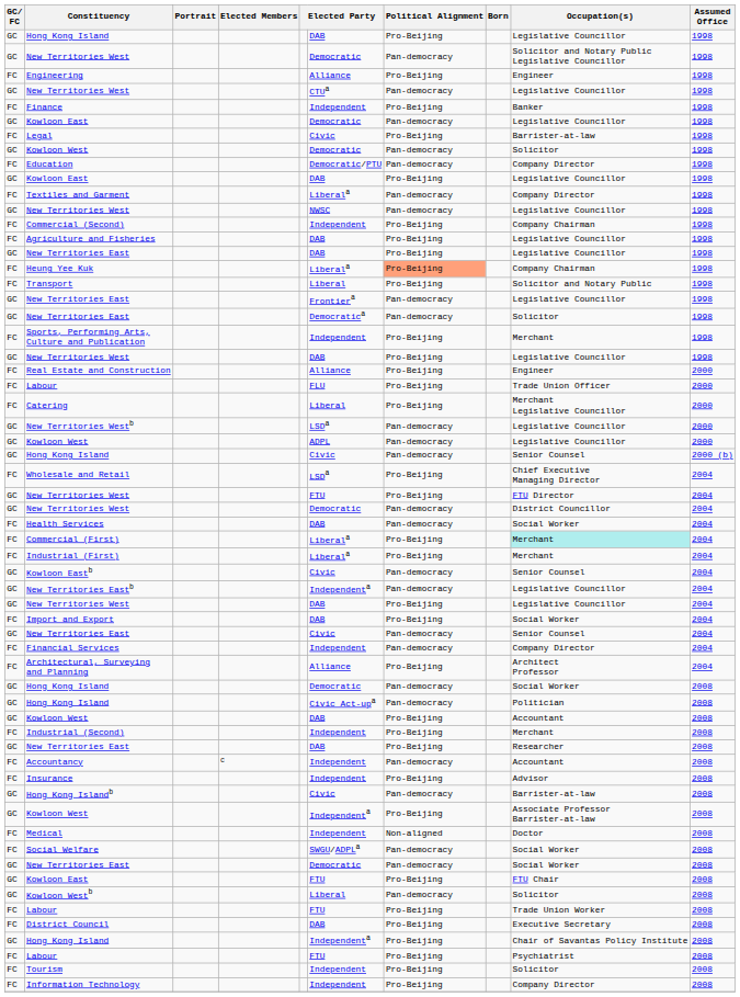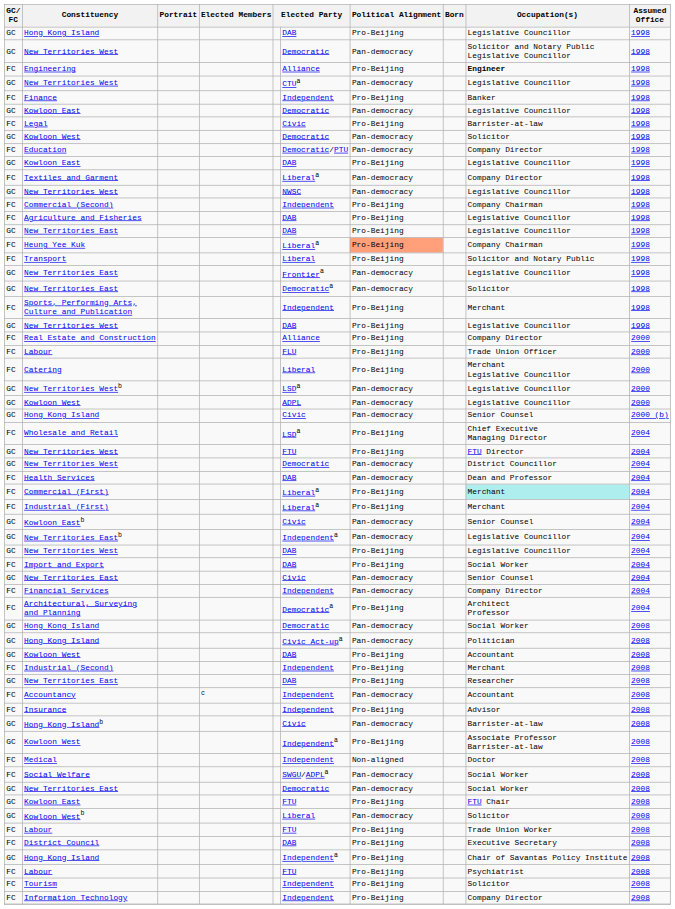Engineering | Occupation(s): normal -> bold
Real Estate and Construction | Occupation(s): Engineer -> Company Director
Health Services | Occupation(s): Social Worker -> Dean and Professor
Architectural, Surveying and Planning | column 6: Alliance -> Democratica
